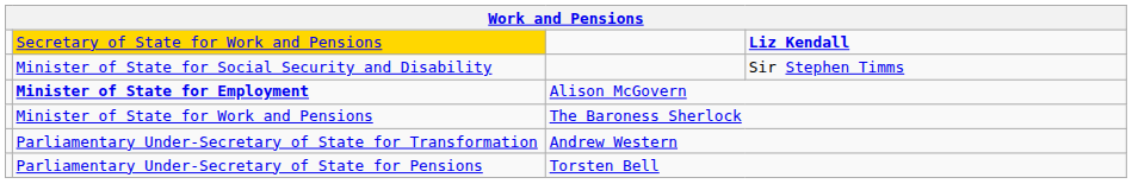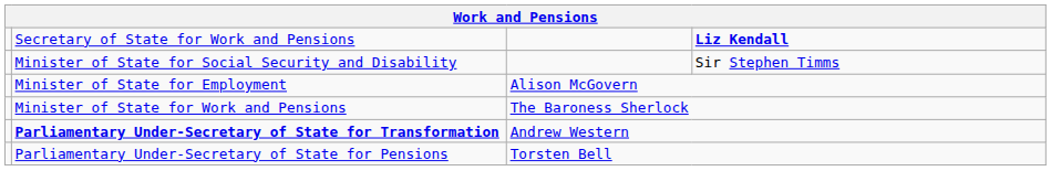Secretary of State for Work and Pensions | column 2: gold background -> no background
Minister of State for Employment | column 2: bold -> normal
Parliamentary Under-Secretary of State for Transformation | column 2: normal -> bold
